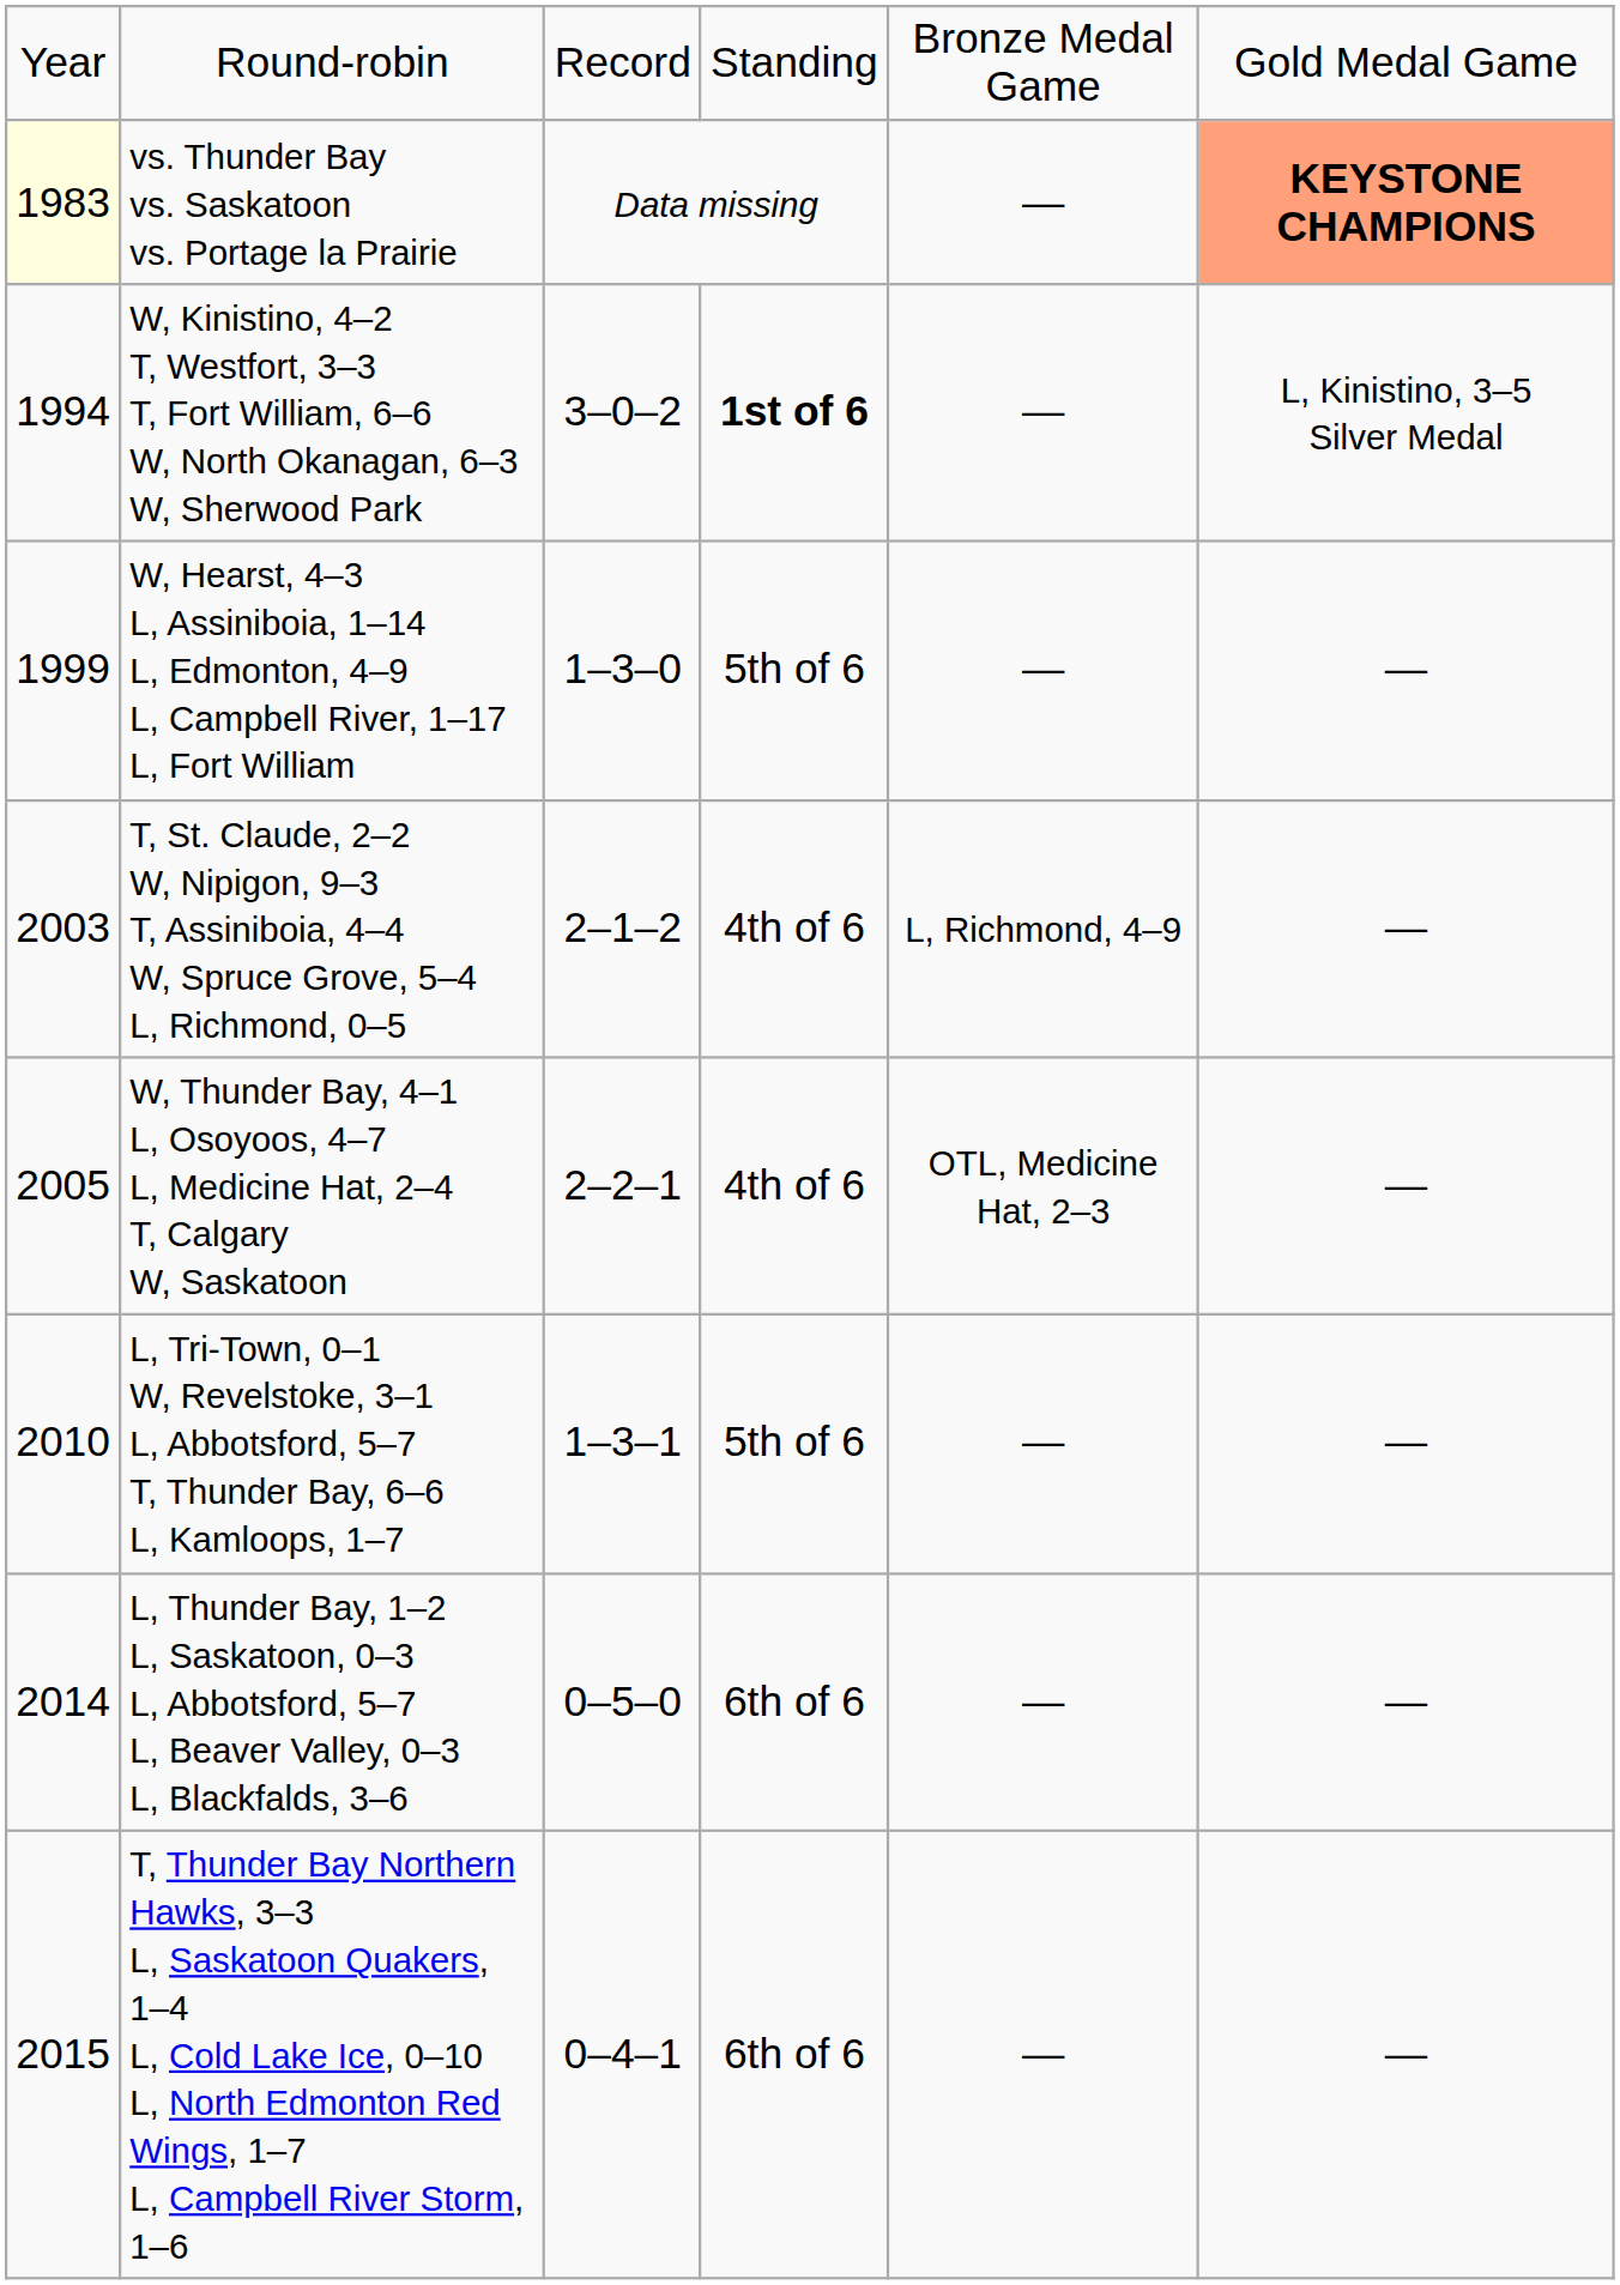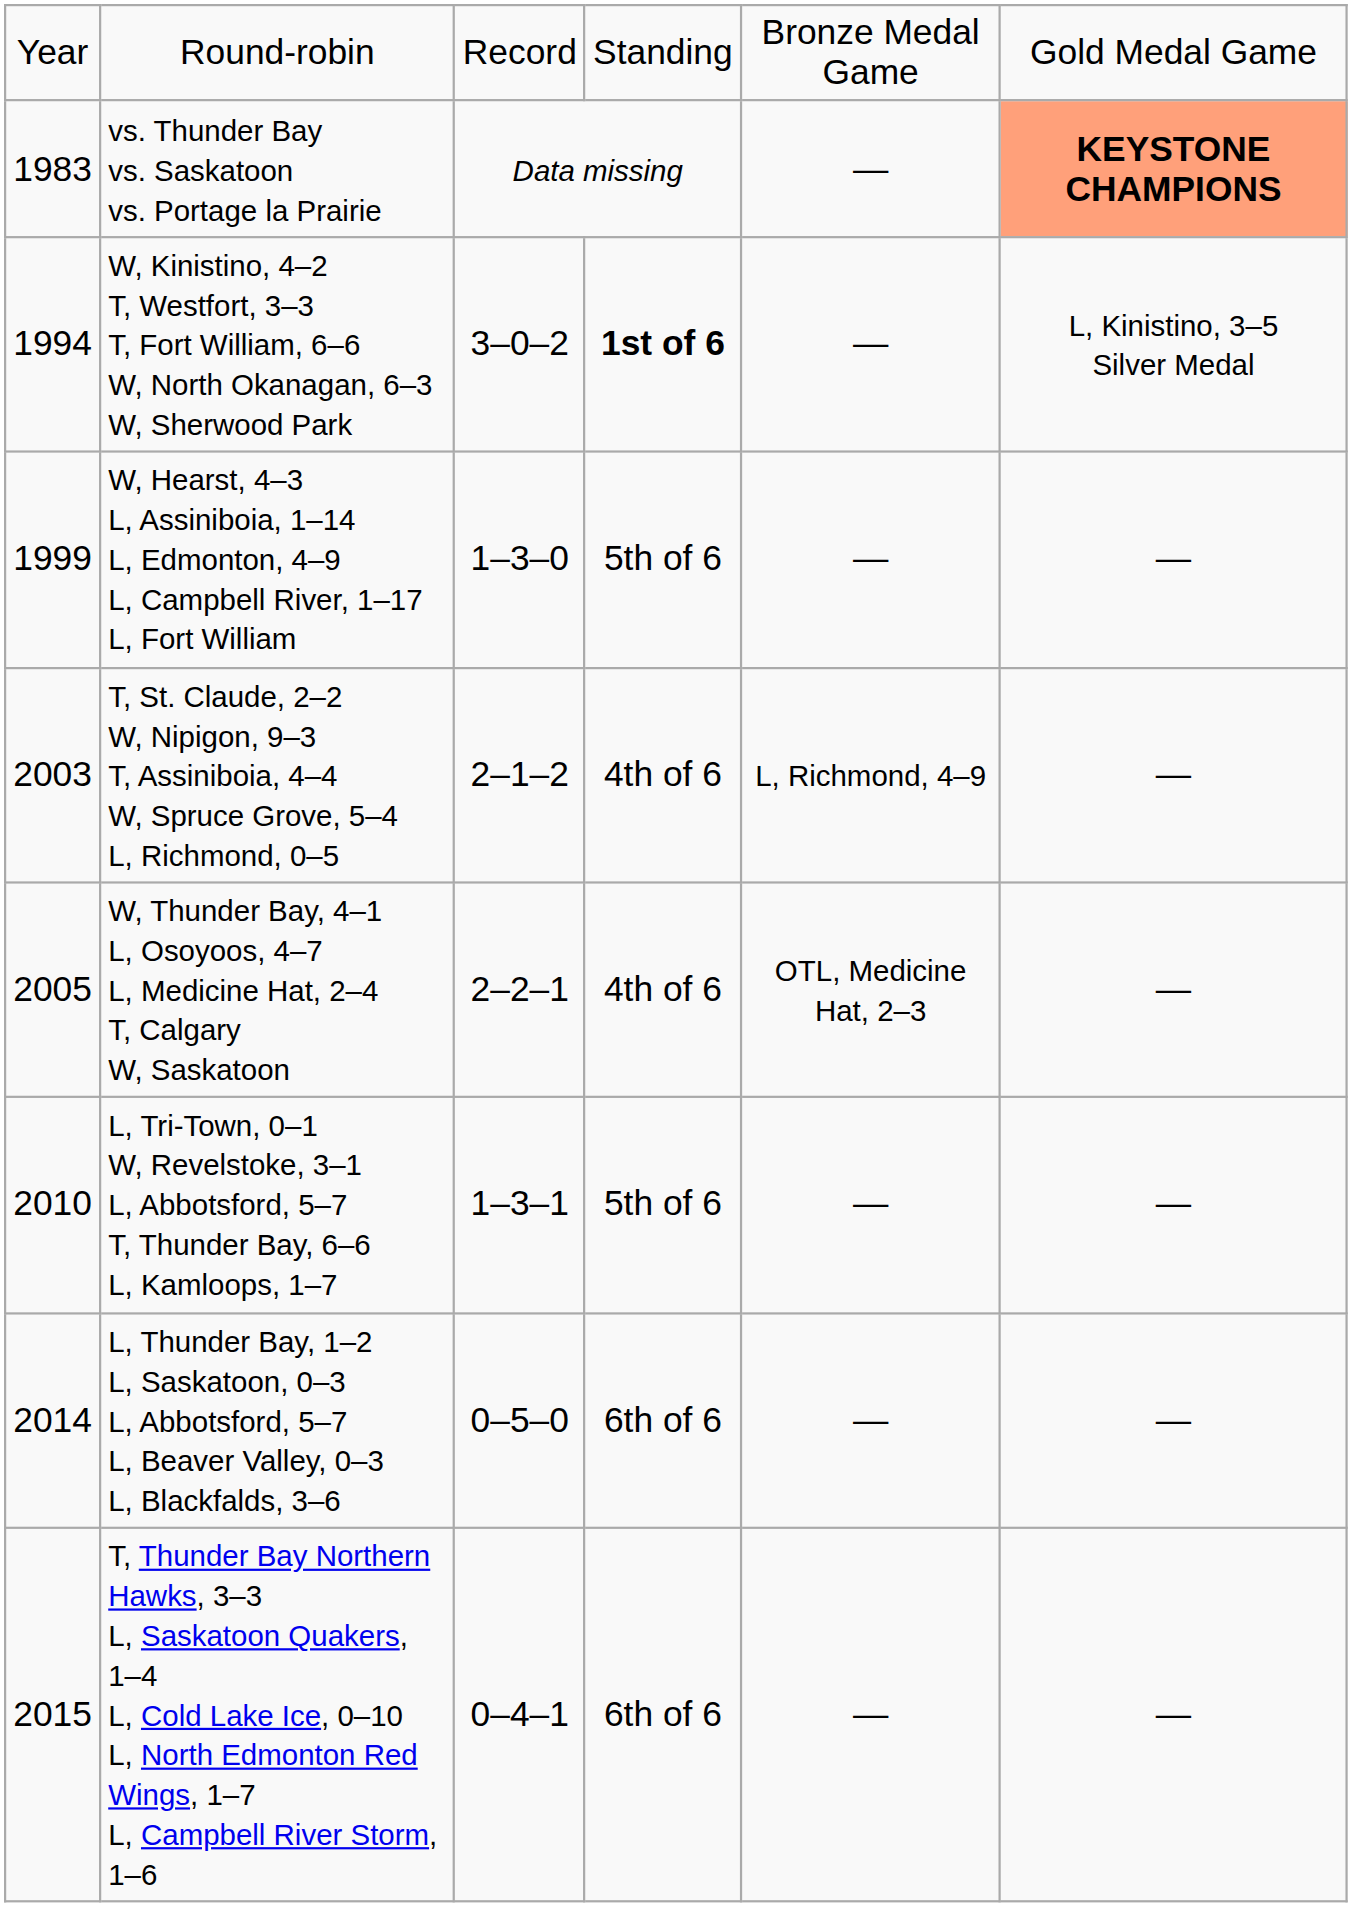vs. Thunder Bay vs. Saskatoon vs. Portage la Prairie | column 1: lightyellow background -> no background
